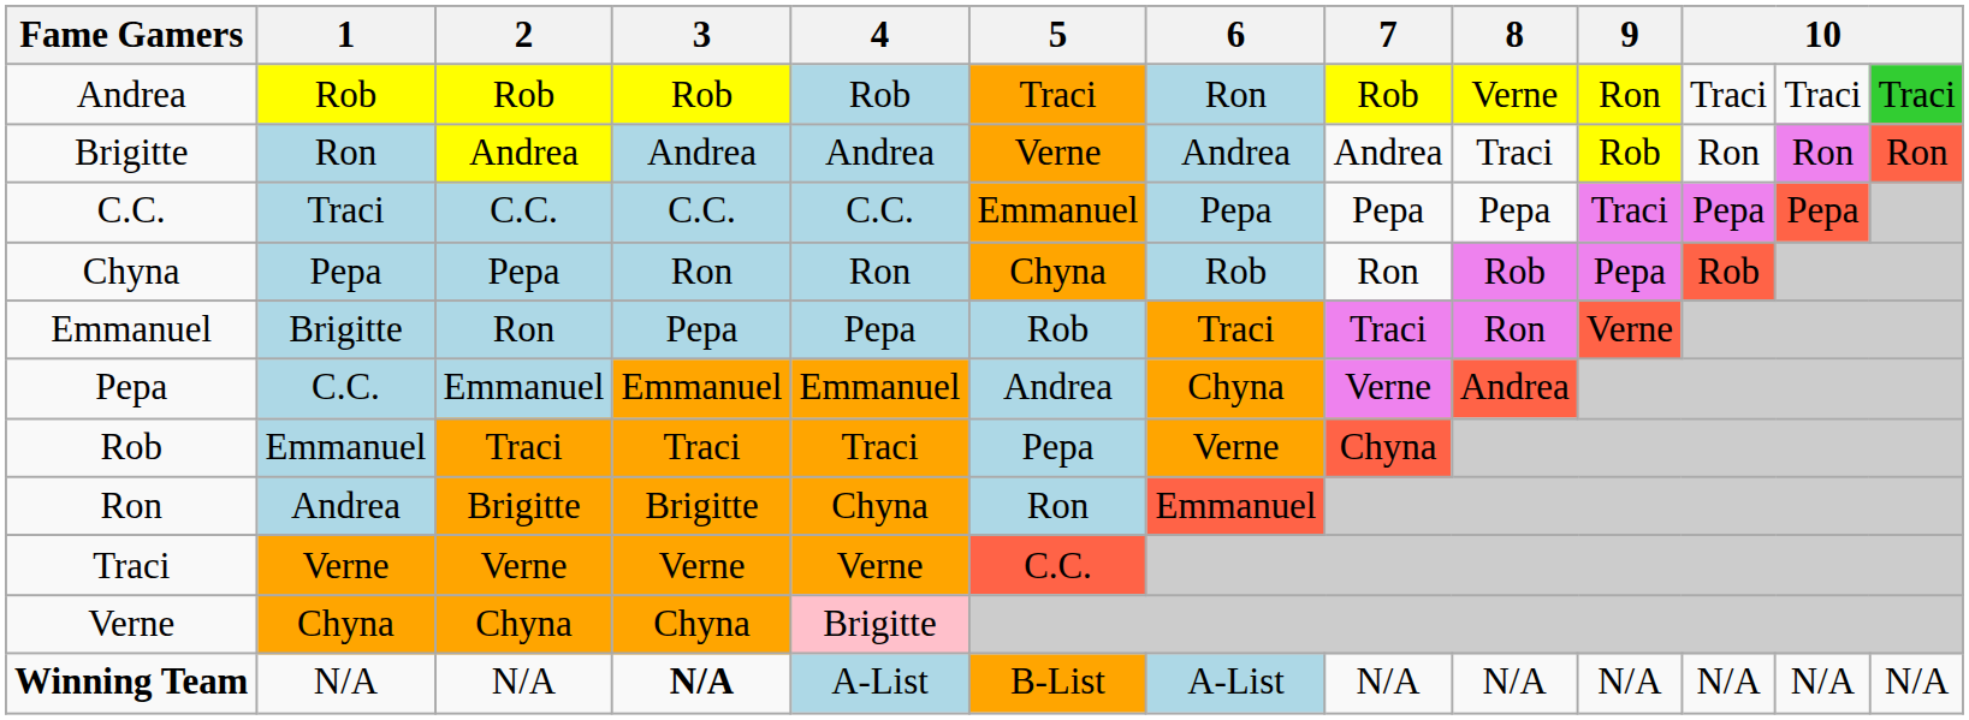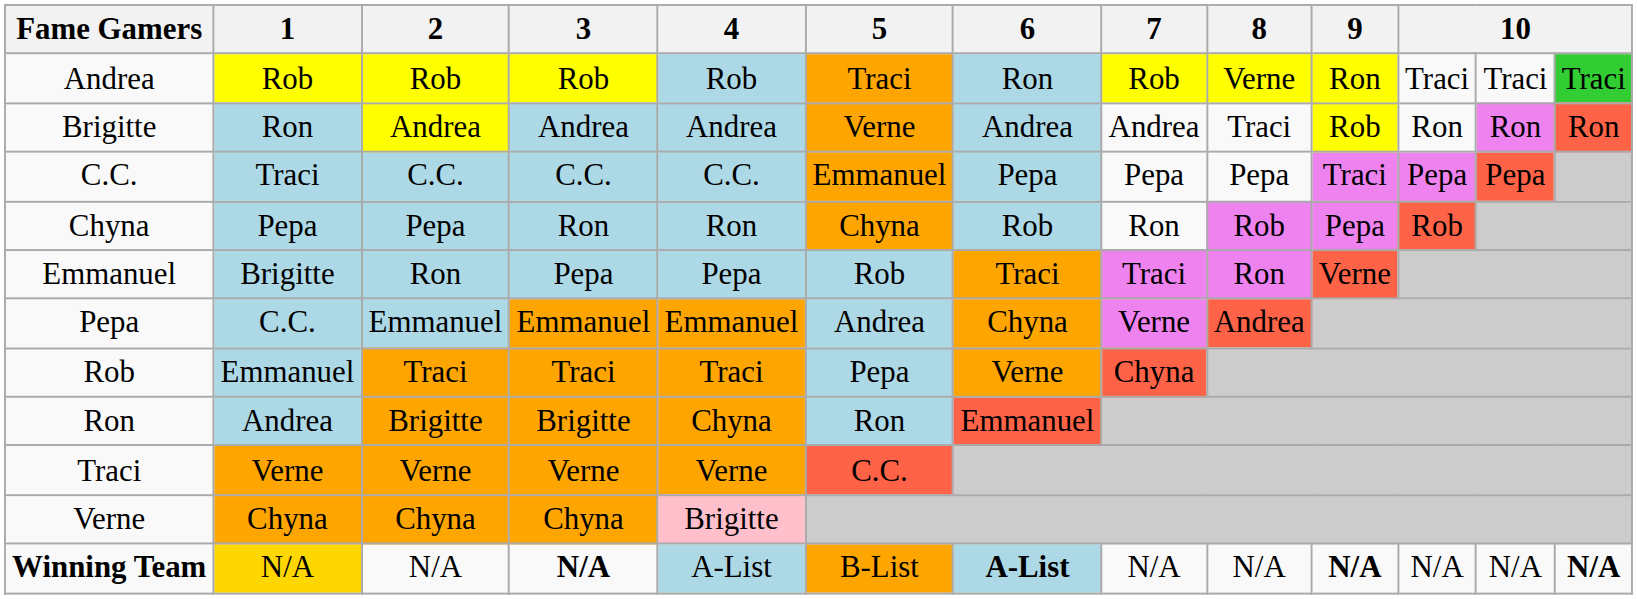Winning Team | 1: no background -> gold background
Winning Team | 6: normal -> bold
Winning Team | 9: normal -> bold
Winning Team | column 13: normal -> bold
